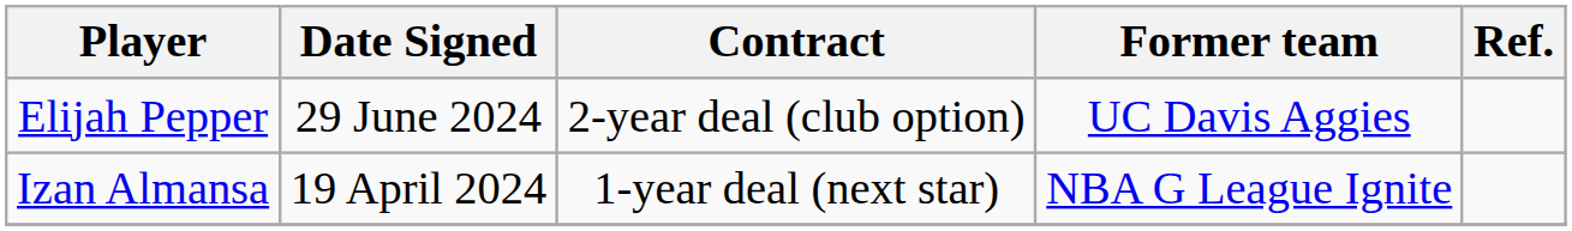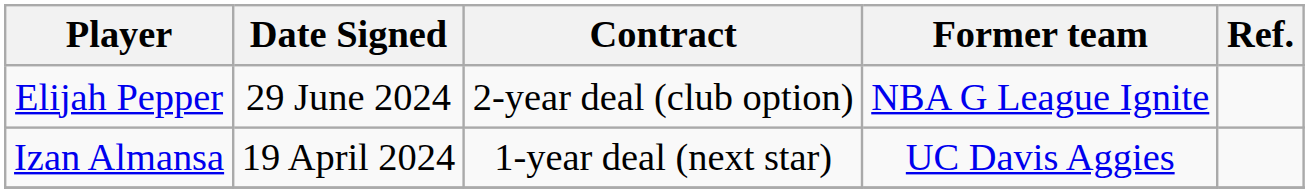Elijah Pepper | Former team: UC Davis Aggies -> NBA G League Ignite
Izan Almansa | Former team: NBA G League Ignite -> UC Davis Aggies
